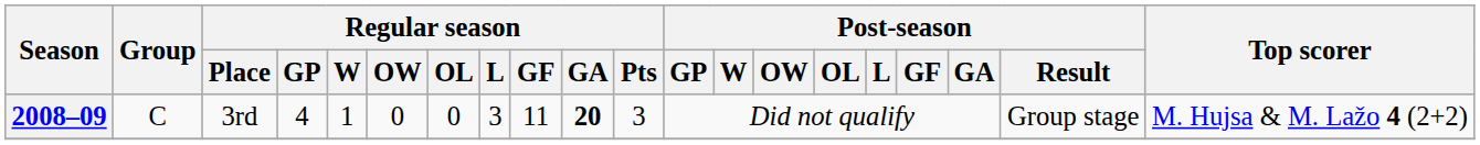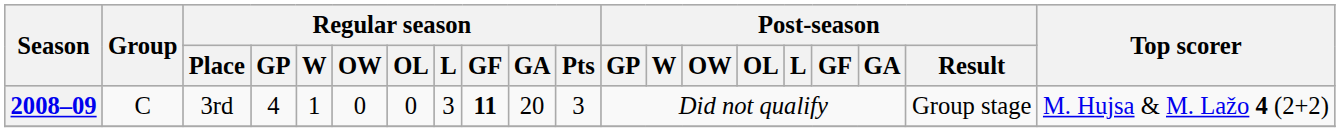2008–09 | Regular season / GF: normal -> bold
2008–09 | Regular season / GA: bold -> normal
